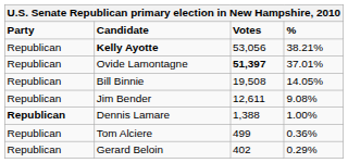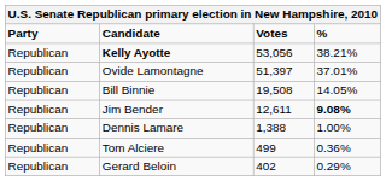Ovide Lamontagne | Votes: bold -> normal
Jim Bender | %: normal -> bold
Dennis Lamare | Party: bold -> normal
